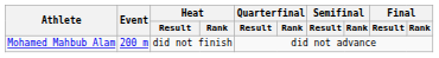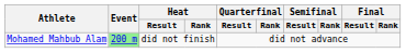Mohamed Mahbub Alam | Event: no background -> lightgreen background
